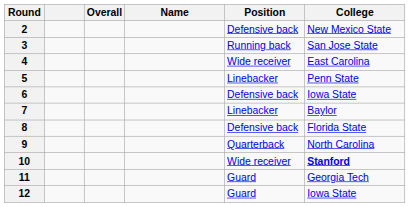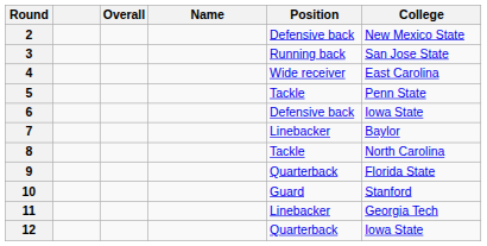5 | Position: Linebacker -> Tackle
8 | Position: Defensive back -> Tackle
8 | College: Florida State -> North Carolina
9 | College: North Carolina -> Florida State
10 | Position: Wide receiver -> Guard
10 | College: bold -> normal
11 | Position: Guard -> Linebacker
12 | Position: Guard -> Quarterback
